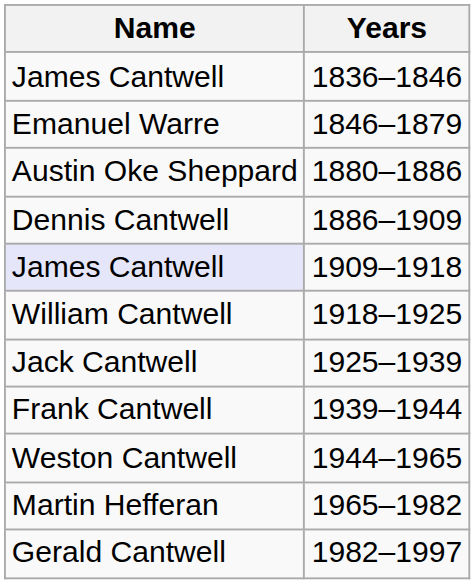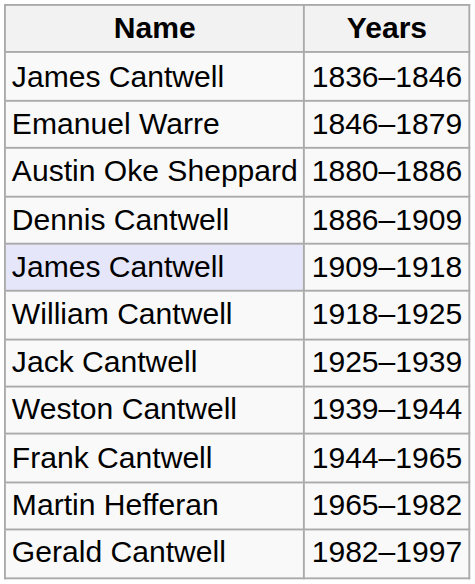row 9 | Name: Frank Cantwell -> Weston Cantwell
row 10 | Name: Weston Cantwell -> Frank Cantwell
